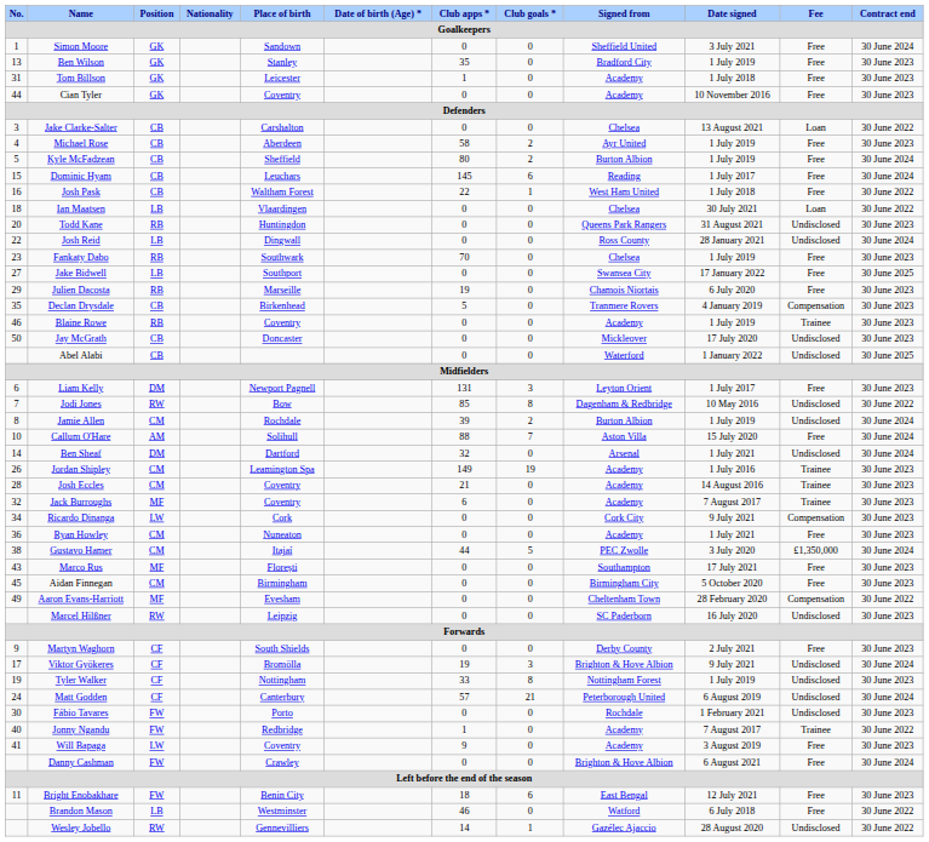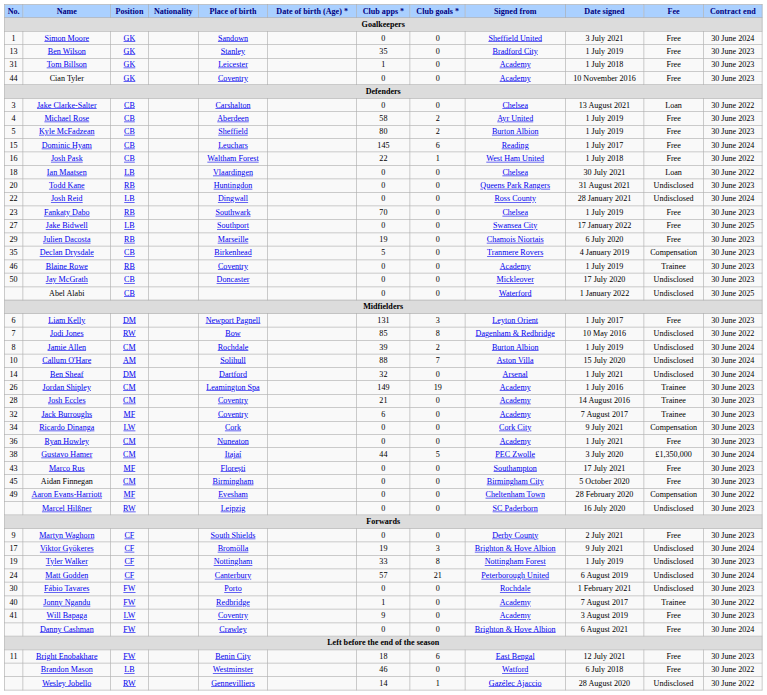Kyle McFadzean | Contract end: 30 June 2024 -> 30 June 2023
Callum O'Hare | Fee: Free -> Undisclosed
